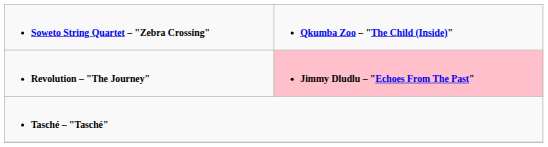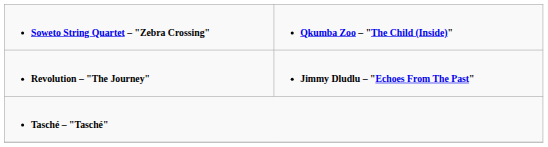Revolution – "The Journey" | column 2: pink background -> no background
